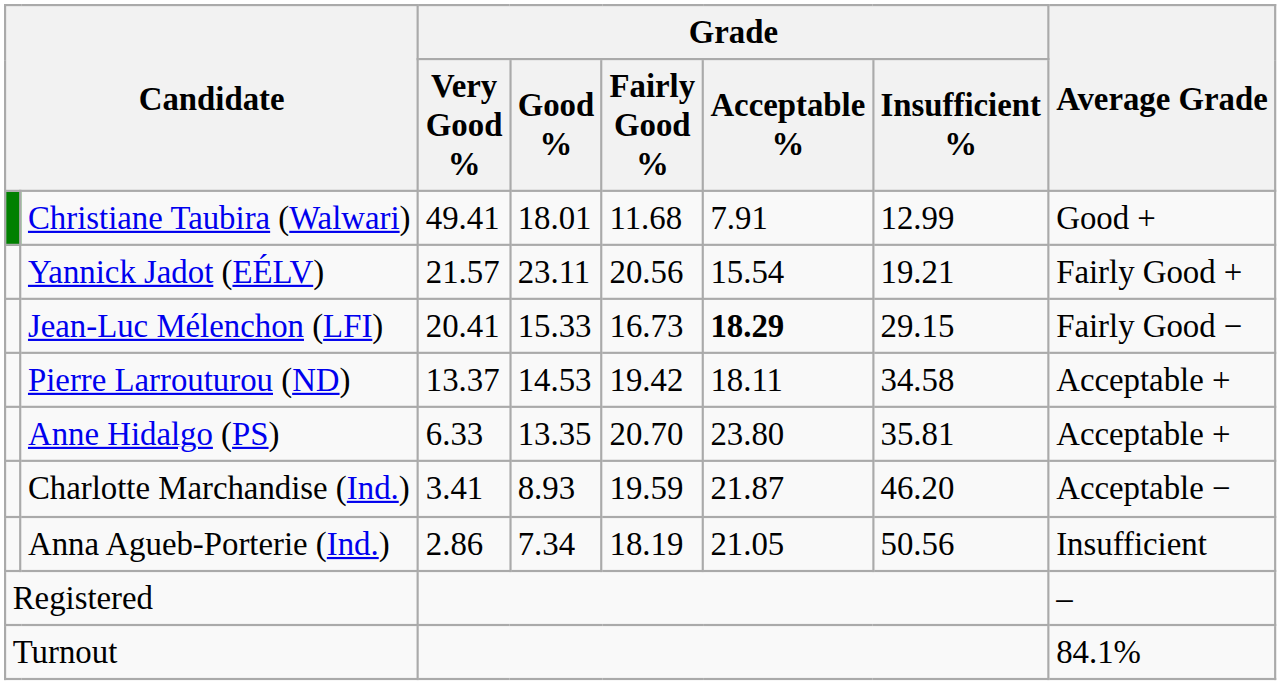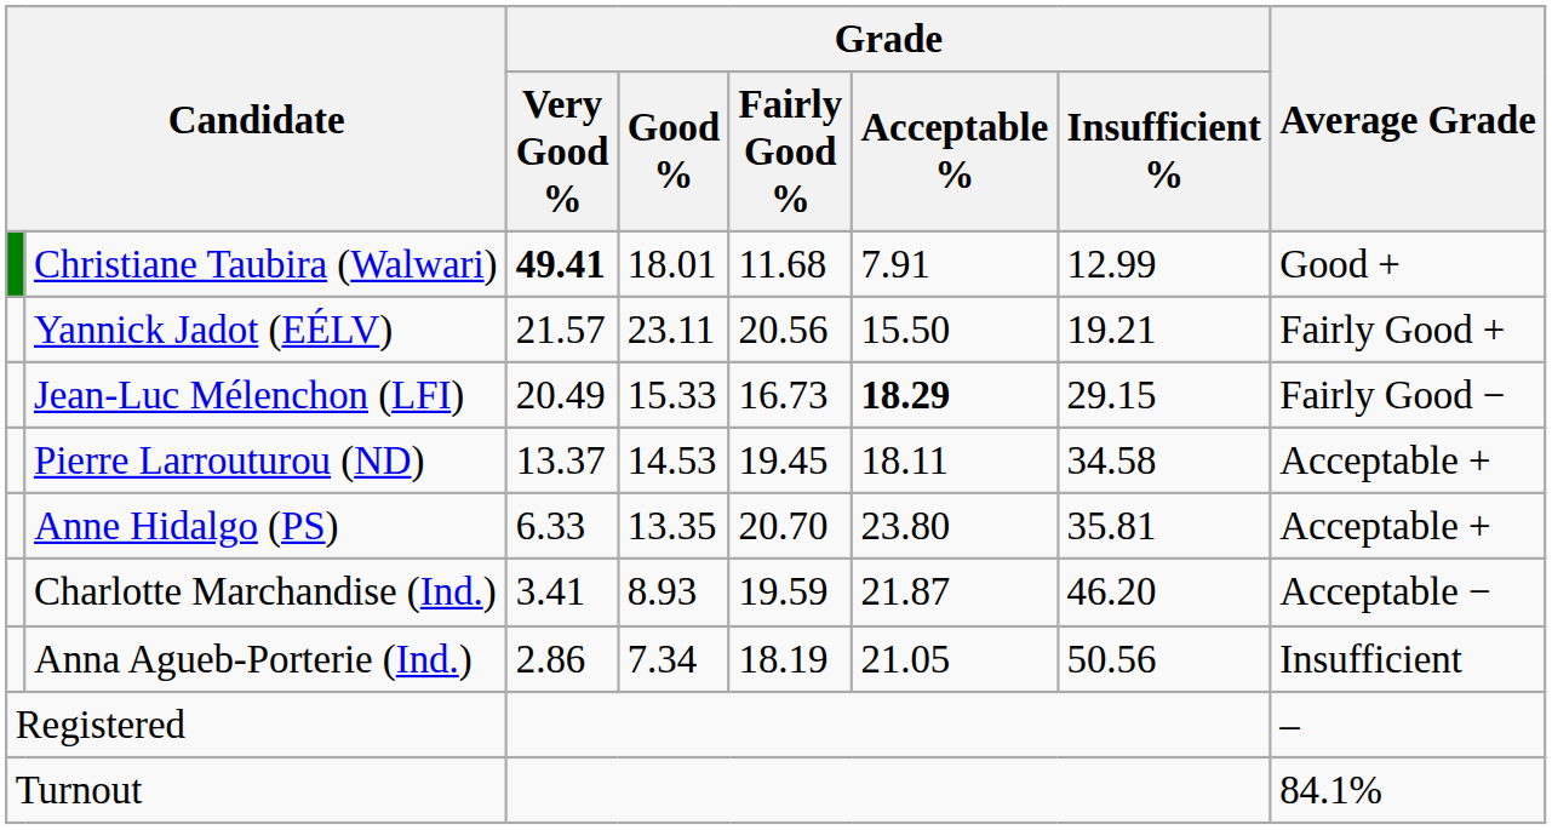Christiane Taubira (Walwari) | Grade / Very Good %: normal -> bold
Yannick Jadot (EÉLV) | Grade / Acceptable %: 15.54 -> 15.50
Jean-Luc Mélenchon (LFI) | Grade / Very Good %: 20.41 -> 20.49
Pierre Larrouturou (ND) | Grade / Fairly Good %: 19.42 -> 19.45
